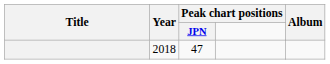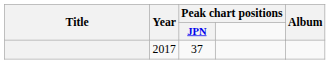row 3 | Year: 2018 -> 2017
row 3 | Peak chart positions / JPN: 47 -> 37
